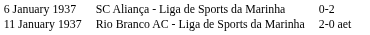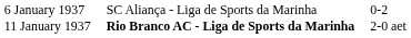11 January 1937 | column 2: normal -> bold
